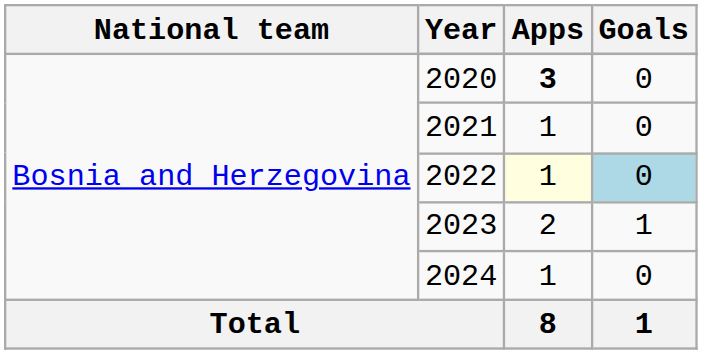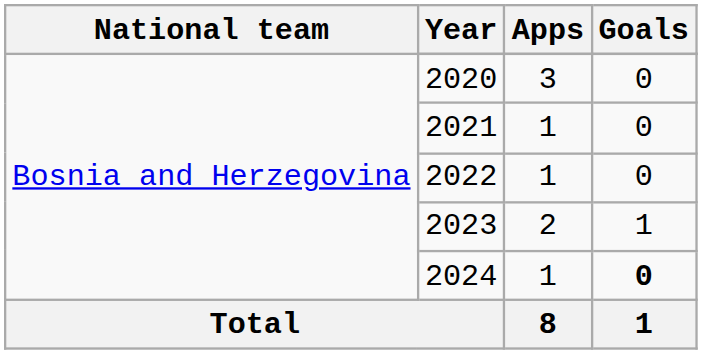2020 | Apps: bold -> normal
2022 | Apps: lightyellow background -> no background
2022 | Goals: lightblue background -> no background
2024 | Goals: normal -> bold
